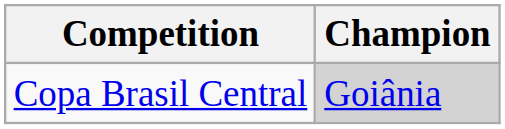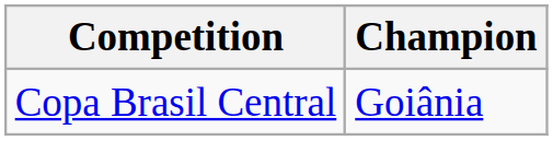Copa Brasil Central | Champion: lightgrey background -> no background
